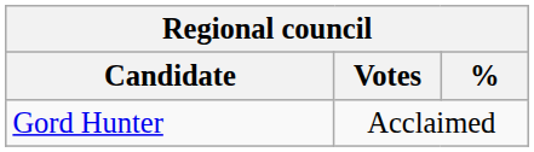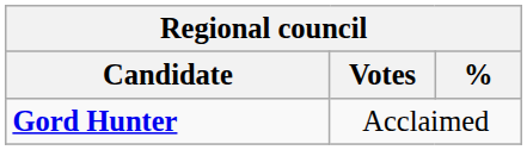Gord Hunter | Candidate: normal -> bold
